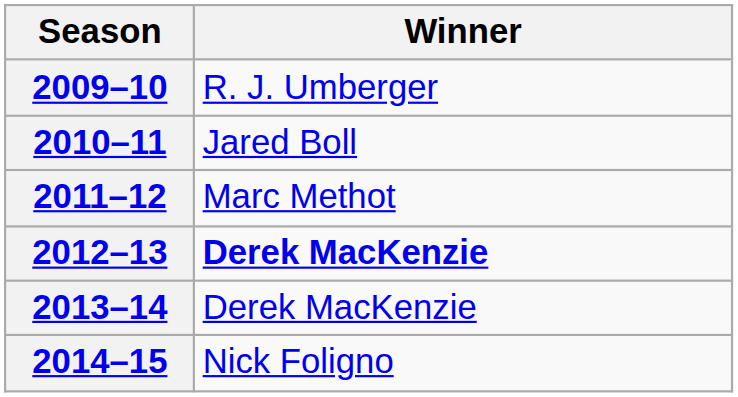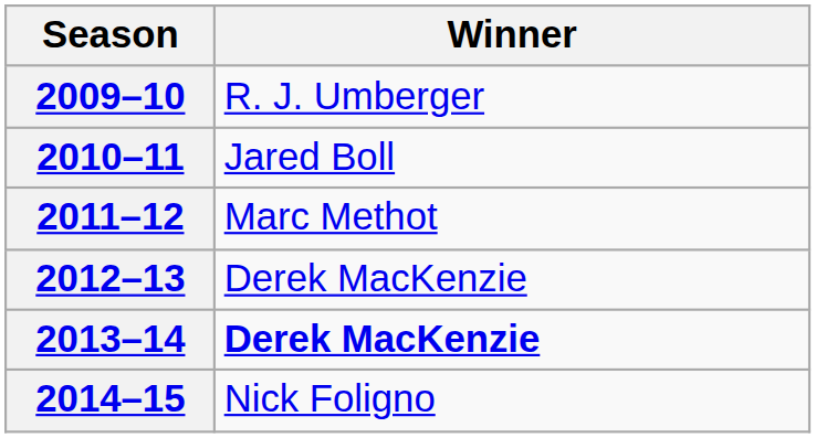2012–13 | Winner: bold -> normal
2013–14 | Winner: normal -> bold
